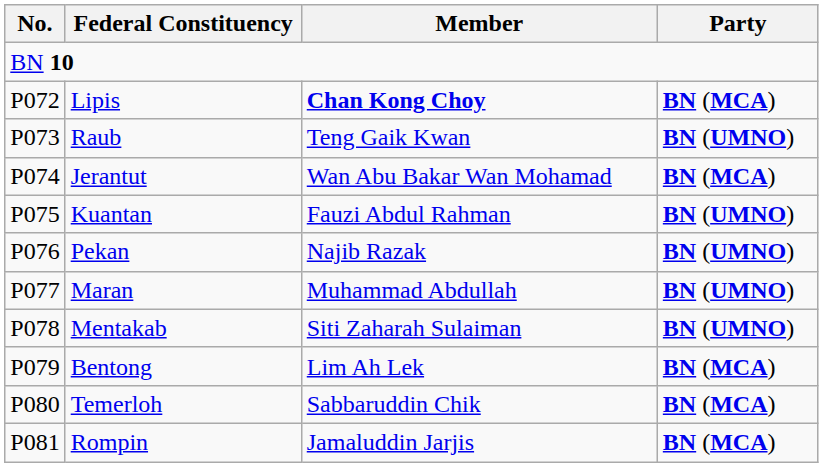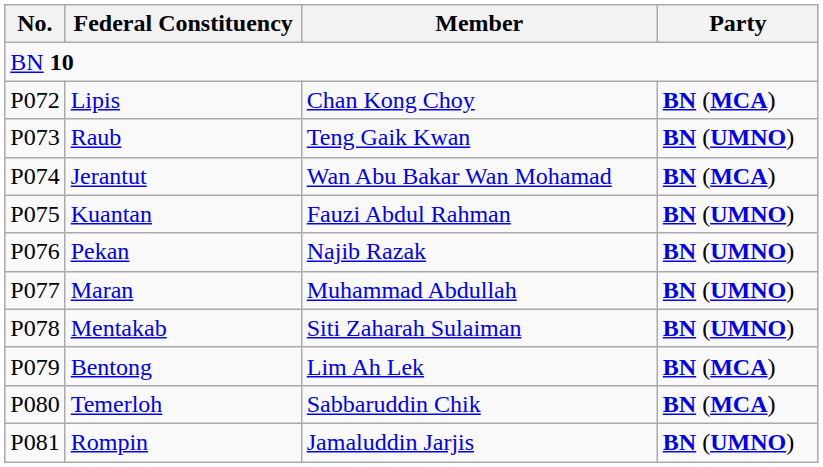Lipis | Member: bold -> normal
Rompin | Party: BN (MCA) -> BN (UMNO)
